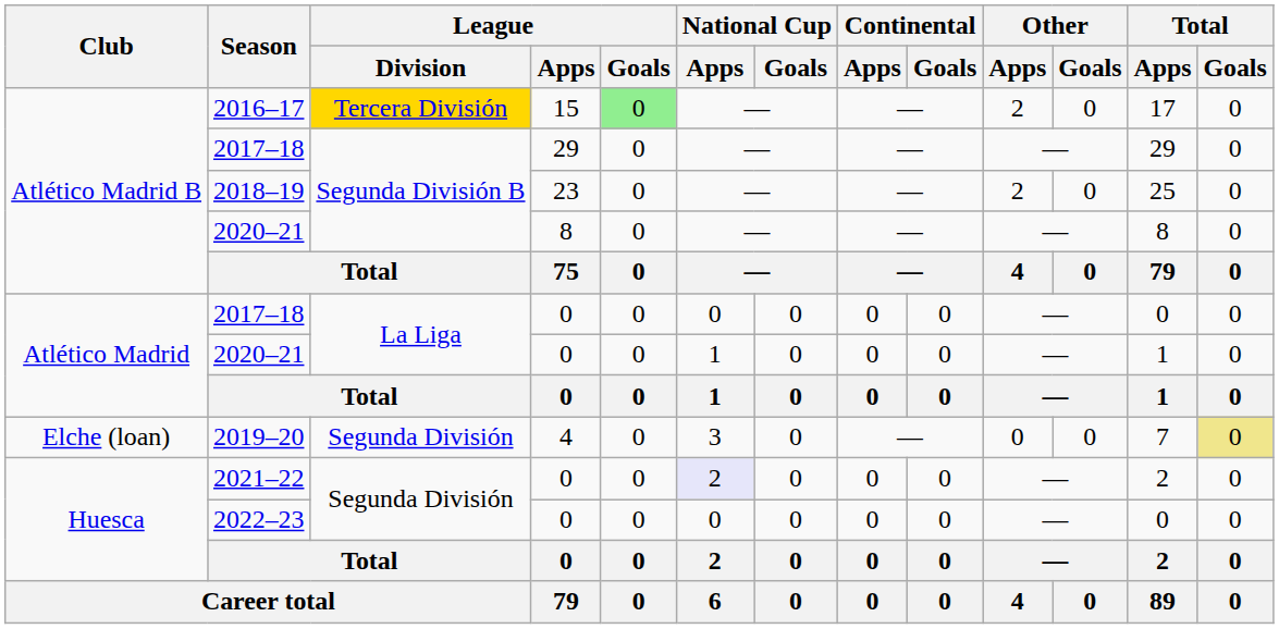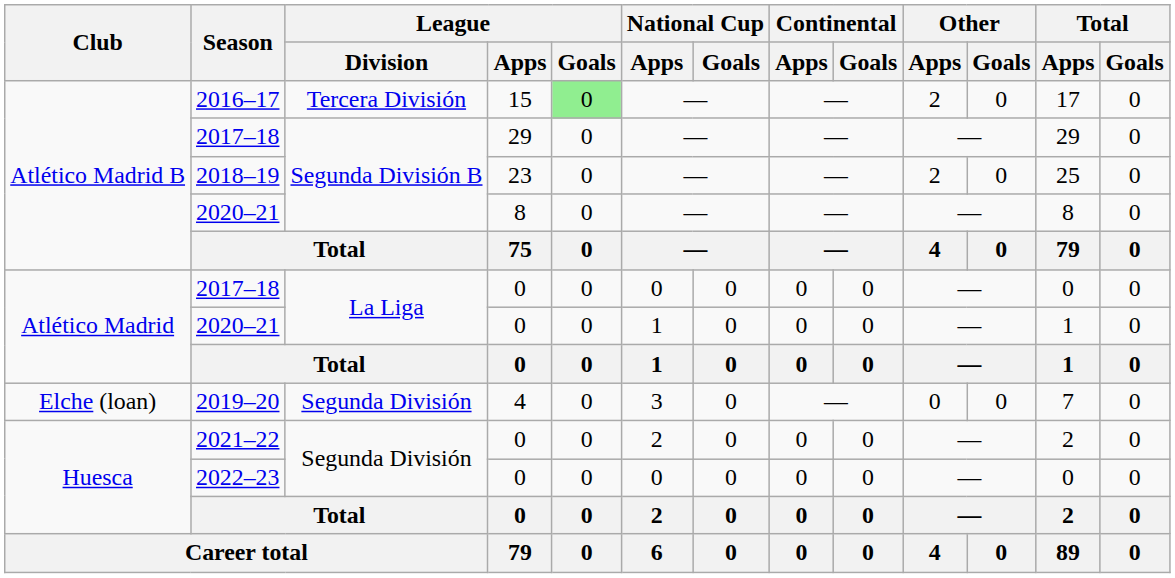2016–17 | League / Division: gold background -> no background
2019–20 | Total / Goals: khaki background -> no background
2021–22 | National Cup / Apps: lavender background -> no background
